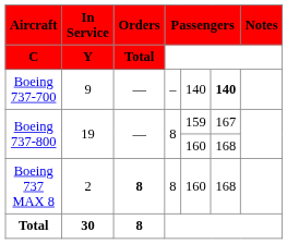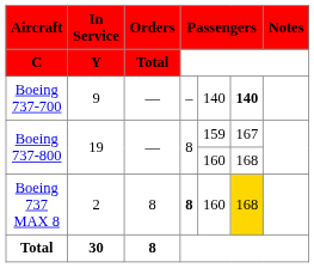Boeing 737 MAX 8 | Orders: bold -> normal
Boeing 737 MAX 8 | column 4: normal -> bold
Boeing 737 MAX 8 | column 6: no background -> gold background
